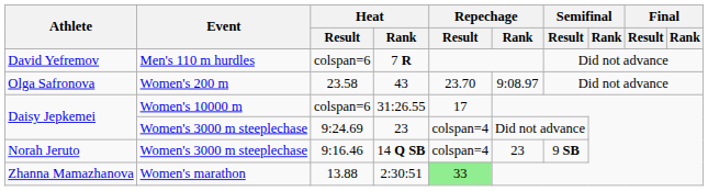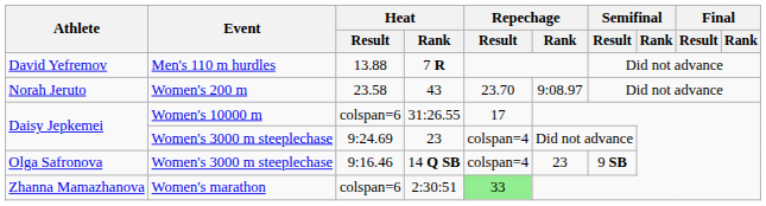7 R | Heat / Result: colspan=6 -> 13.88
43 | Athlete: Olga Safronova -> Norah Jeruto
14 Q SB | Athlete: Norah Jeruto -> Olga Safronova
2:30:51 | Heat / Result: 13.88 -> colspan=6
